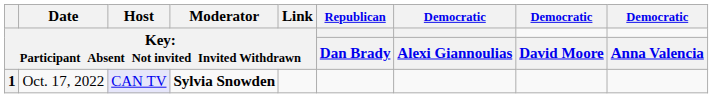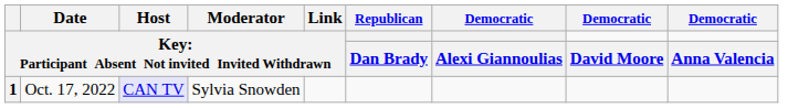1 | Moderator: bold -> normal
